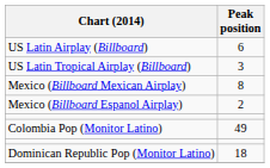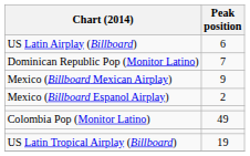row 3 | Chart (2014): US Latin Tropical Airplay (Billboard) -> Dominican Republic Pop (Monitor Latino)
row 3 | Peak position: 3 -> 7
row 4 | Peak position: 8 -> 9
row 9 | Chart (2014): Dominican Republic Pop (Monitor Latino) -> US Latin Tropical Airplay (Billboard)
row 9 | Peak position: 18 -> 19
